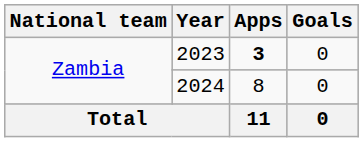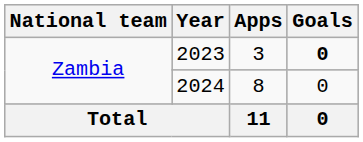2023 | Apps: bold -> normal
2023 | Goals: normal -> bold
